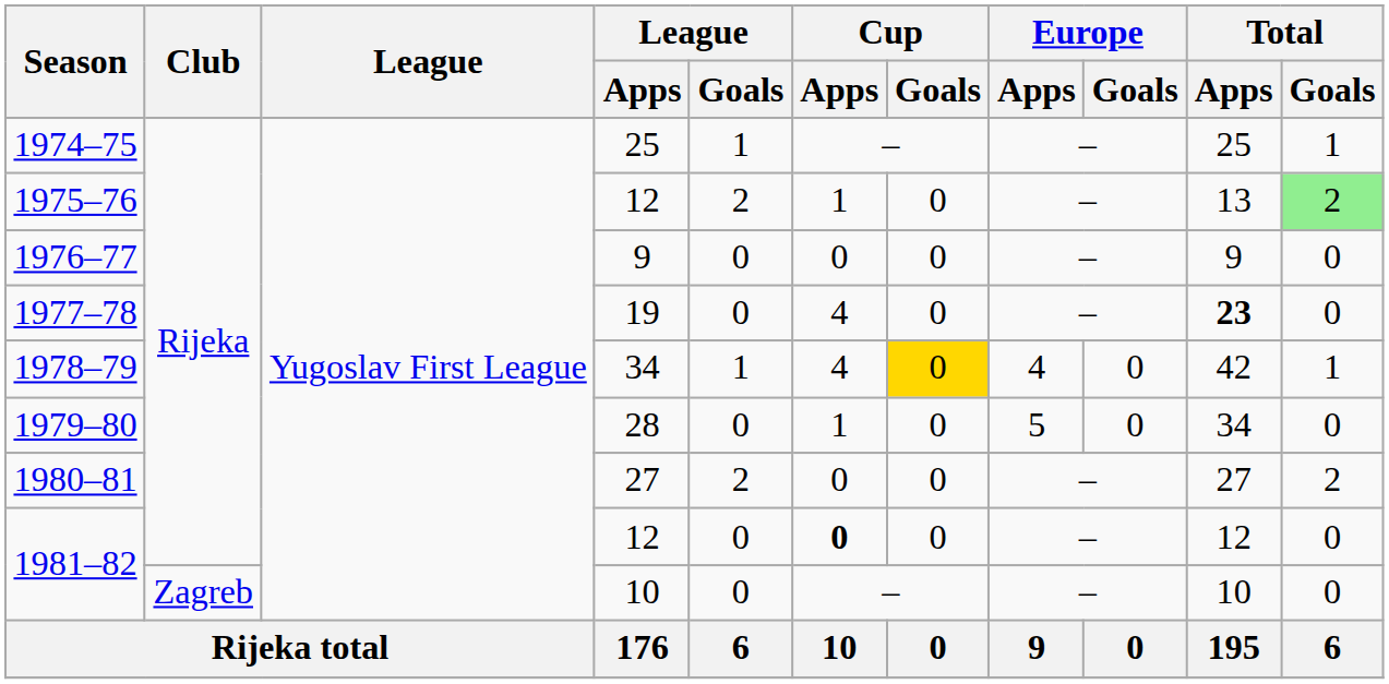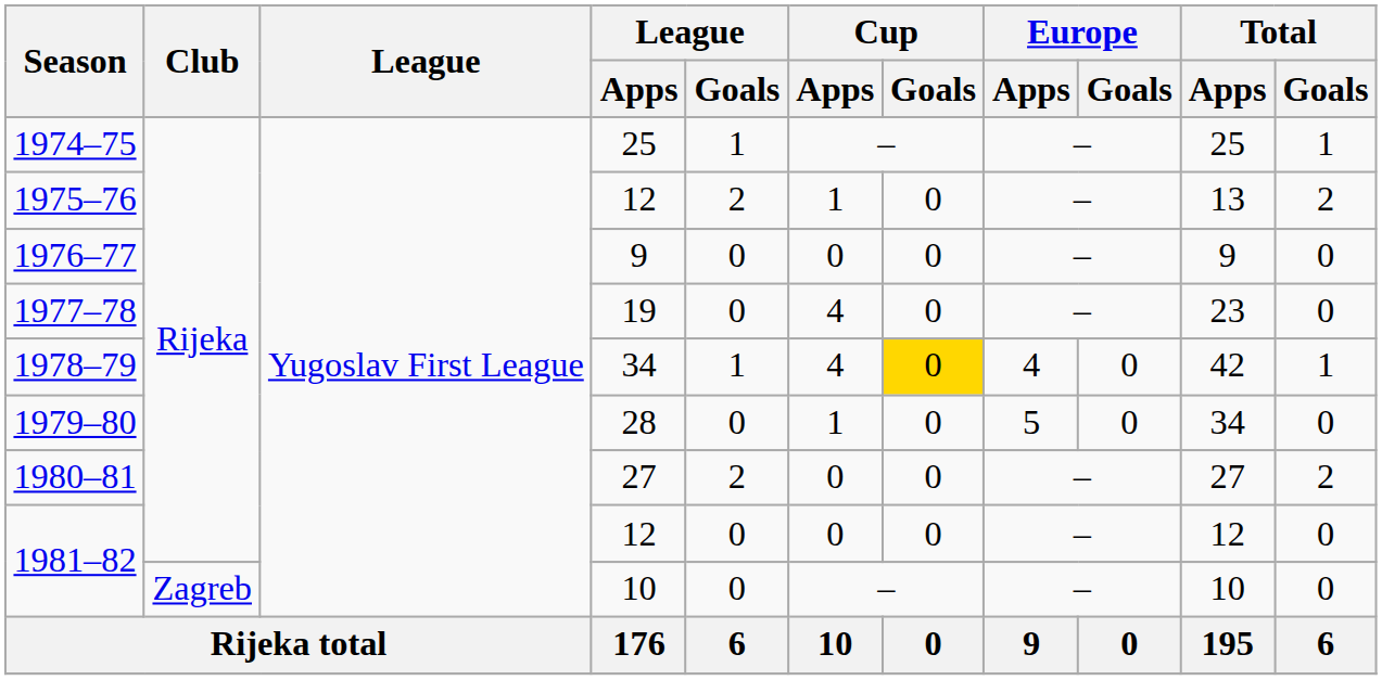1975–76 | Total / Goals: lightgreen background -> no background
1977–78 | Total / Apps: bold -> normal
1981–82 / 12 | Cup / Apps: bold -> normal
